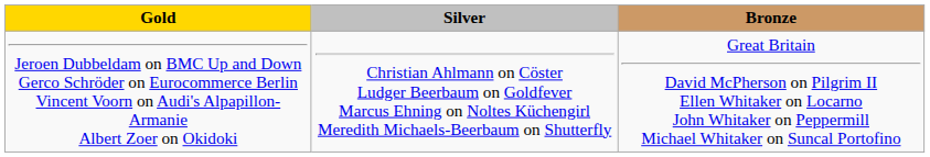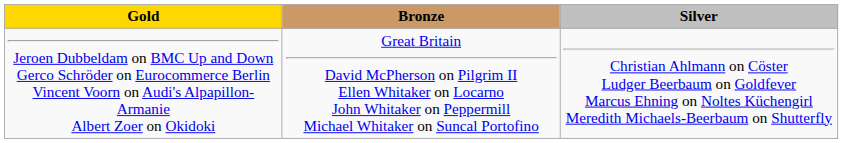columns swapped: Silver <-> Bronze
